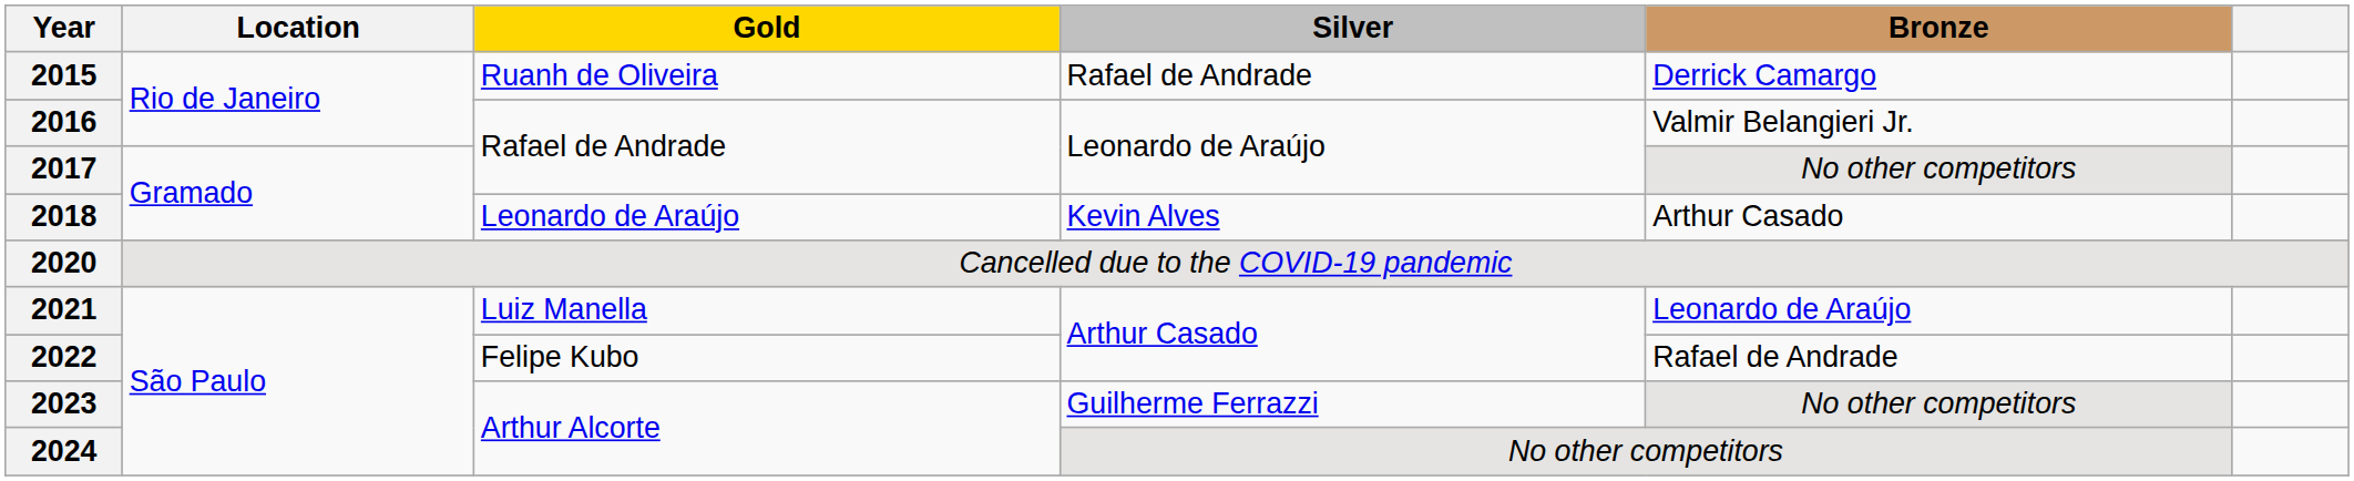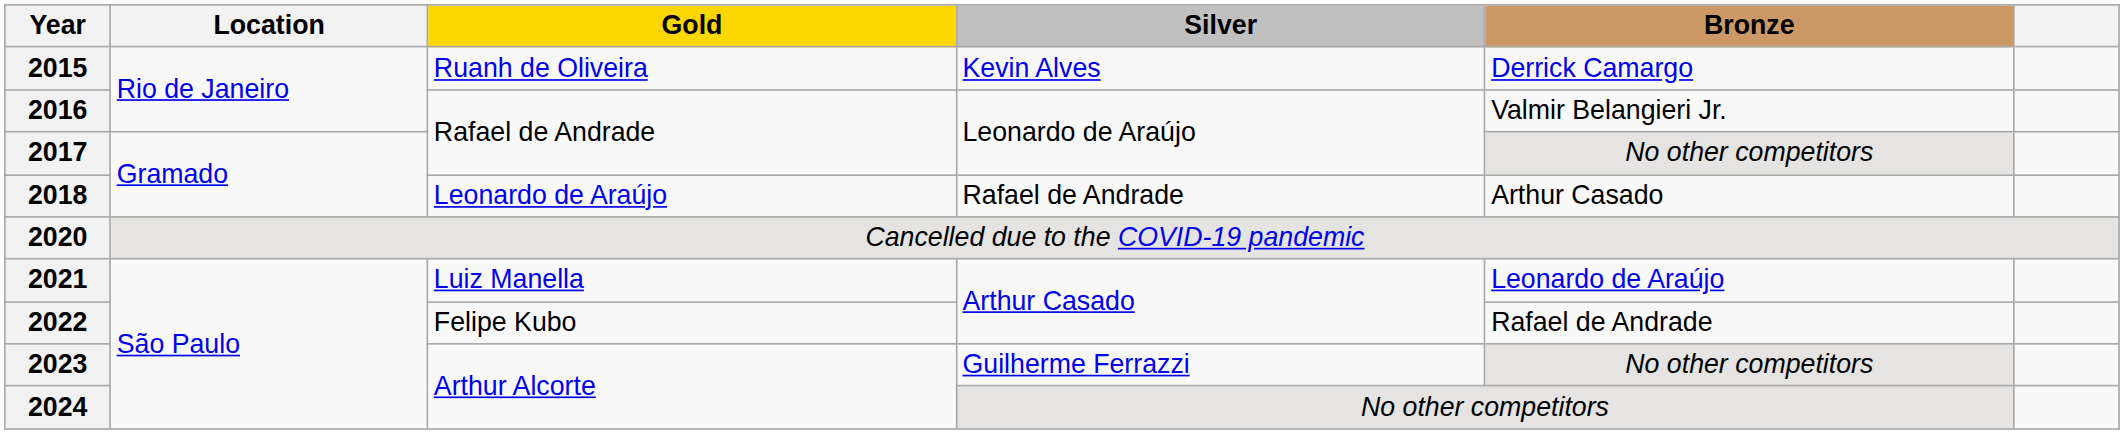2015 | Silver: Rafael de Andrade -> Kevin Alves
2018 | Silver: Kevin Alves -> Rafael de Andrade
